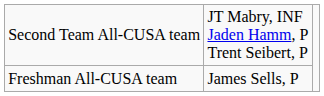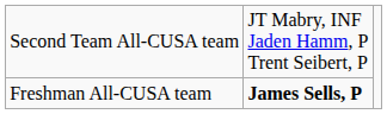row 2 | column 2: normal -> bold
